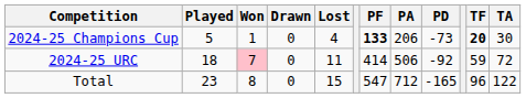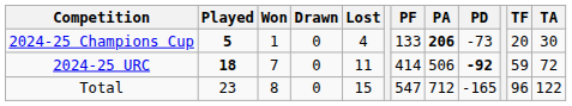2024-25 Champions Cup | Played: normal -> bold
2024-25 Champions Cup | PF: bold -> normal
2024-25 Champions Cup | PA: normal -> bold
2024-25 Champions Cup | TF: bold -> normal
2024-25 URC | Played: normal -> bold
2024-25 URC | Won: pink background -> no background
2024-25 URC | PD: normal -> bold
